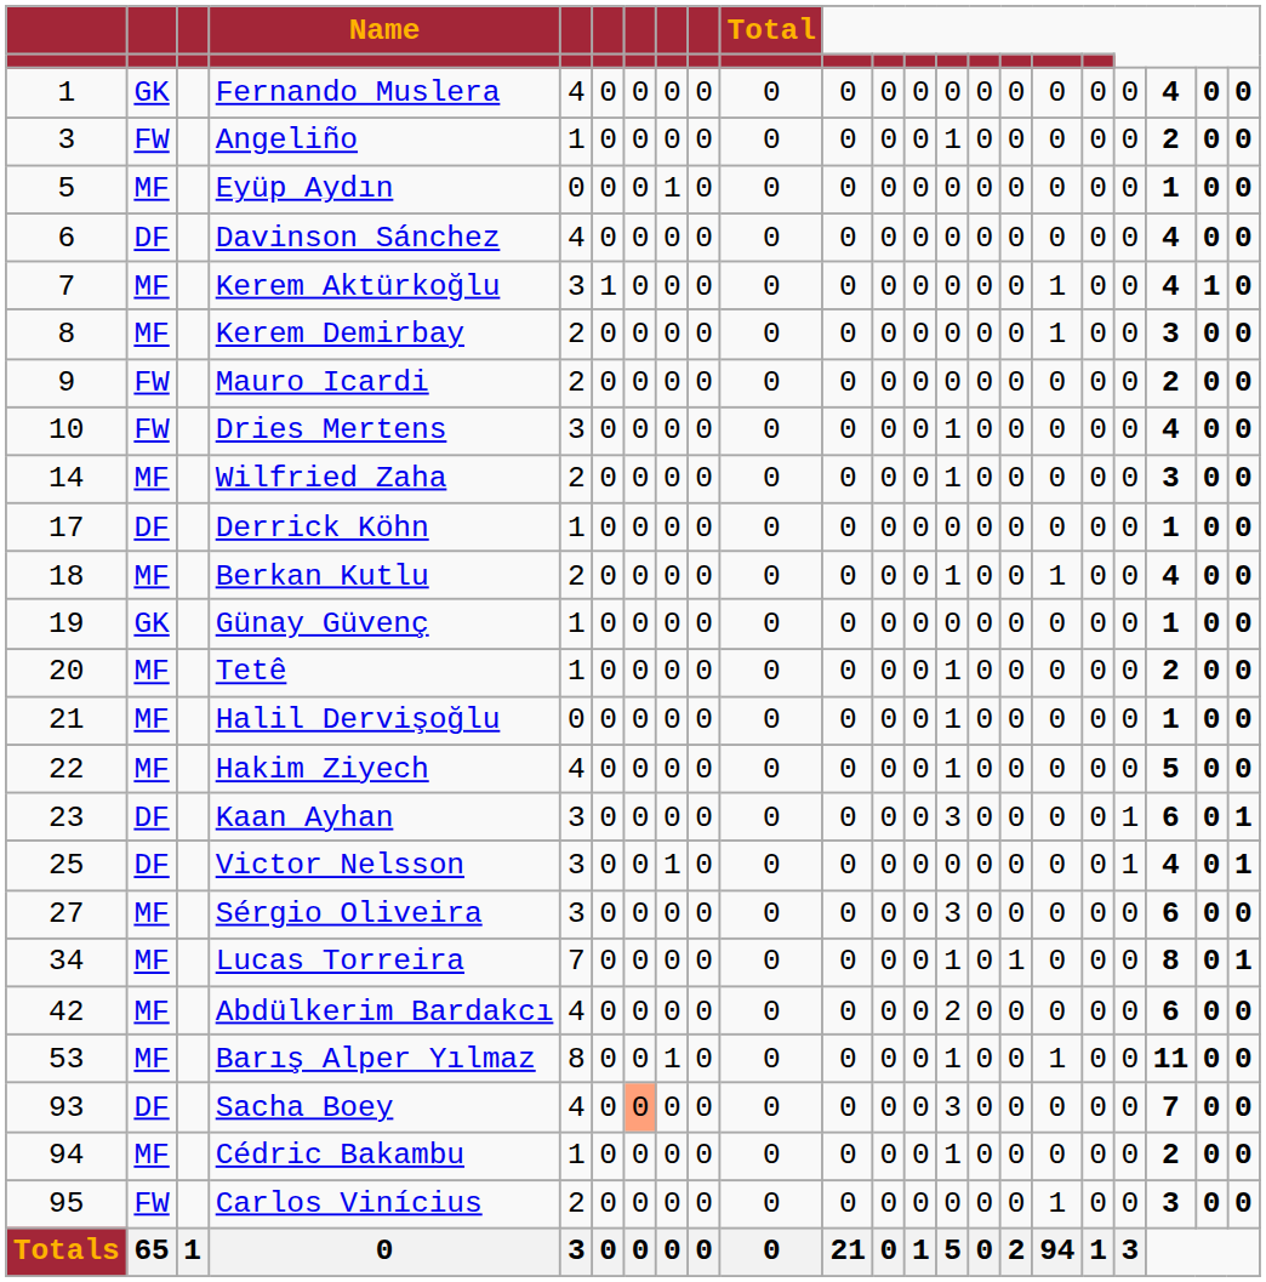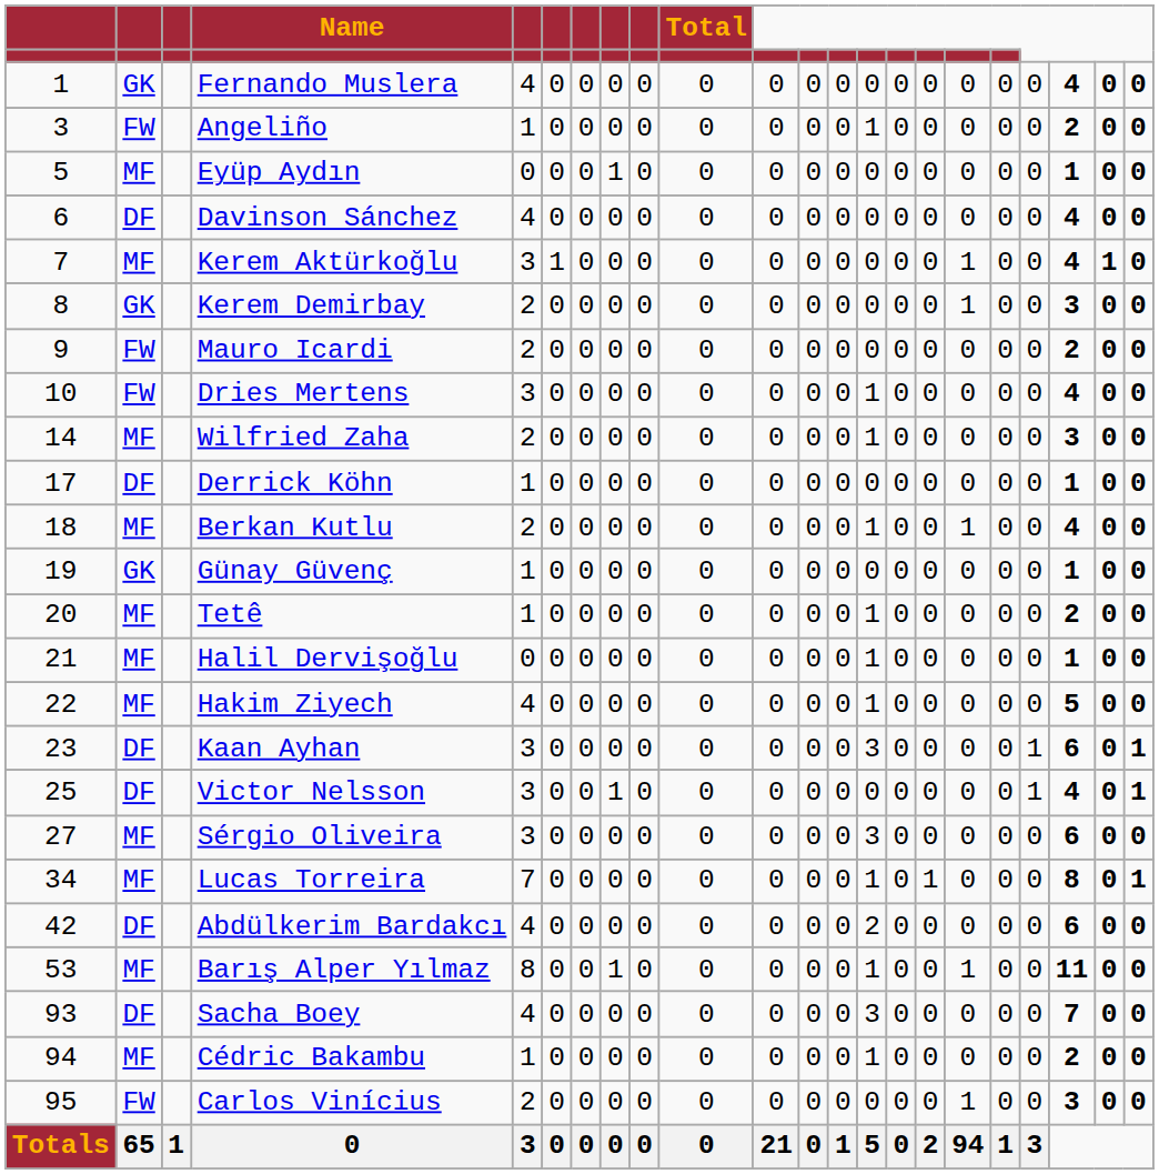Kerem Demirbay | column 2: MF -> GK
Abdülkerim Bardakcı | column 2: MF -> DF
Sacha Boey | column 7: lightsalmon background -> no background
